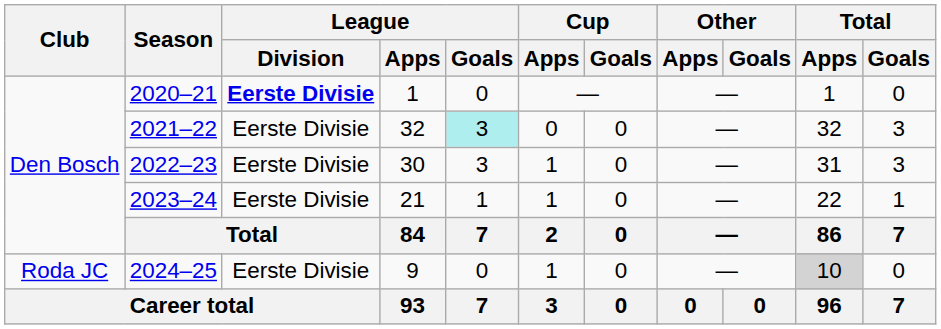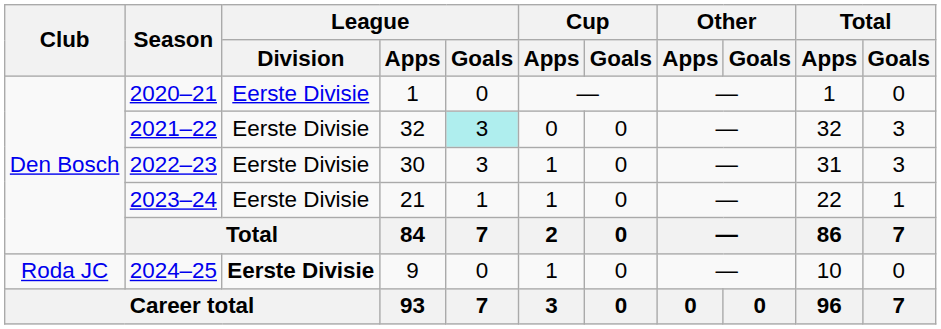2020–21 | League / Division: bold -> normal
2024–25 | League / Division: normal -> bold
2024–25 | Total / Apps: lightgrey background -> no background
